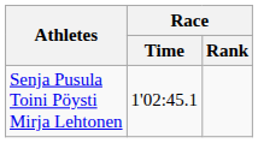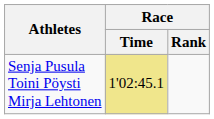Senja Pusula Toini Pöysti Mirja Lehtonen | Race / Time: no background -> khaki background
